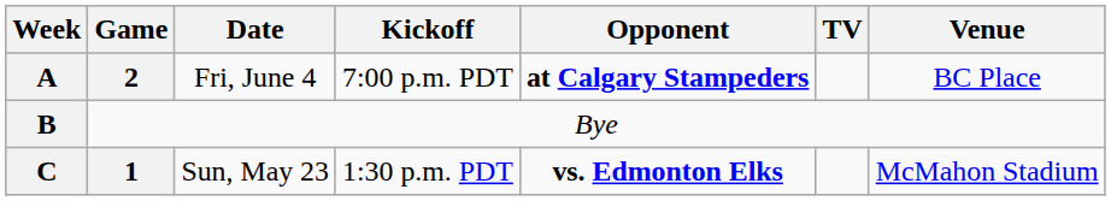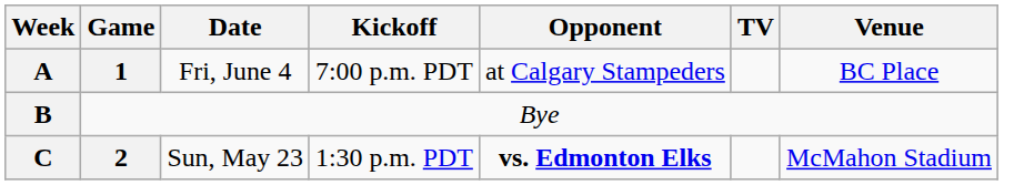A | Game: 2 -> 1
A | Opponent: bold -> normal
C | Game: 1 -> 2
